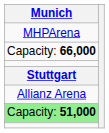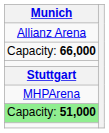row 2 | Munich: MHPArena -> Allianz Arena
row 6 | Munich: Allianz Arena -> MHPArena
